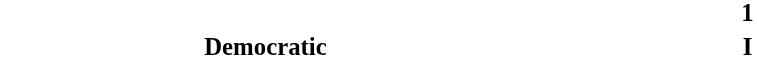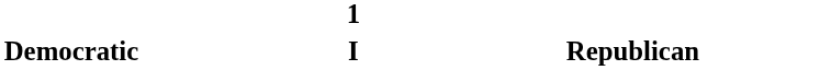+ column: 230 | Republican
